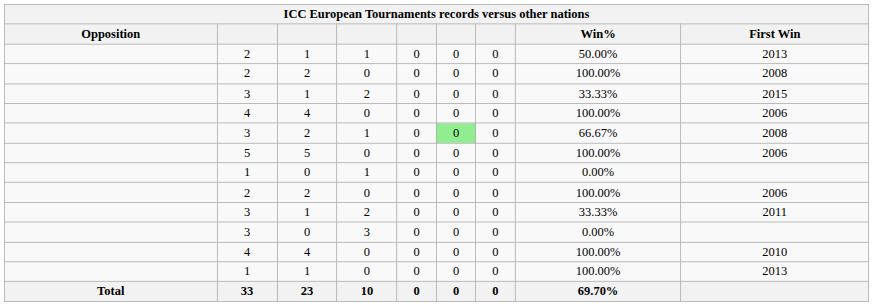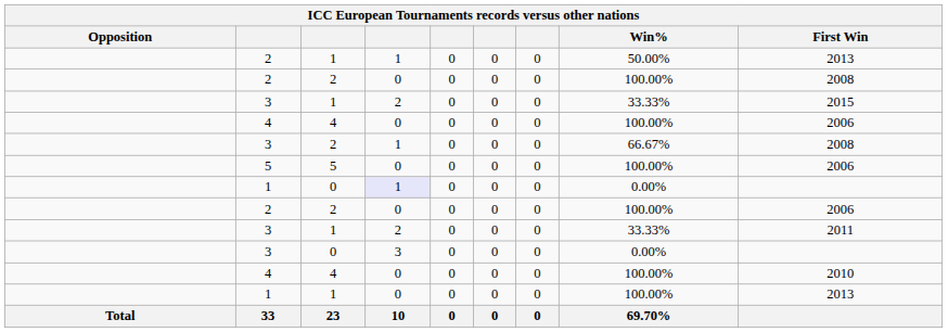row 7 | column 6: lightgreen background -> no background
row 9 | column 4: no background -> lavender background
